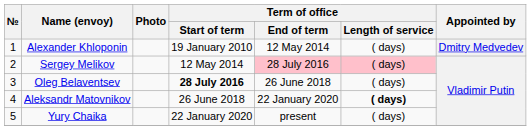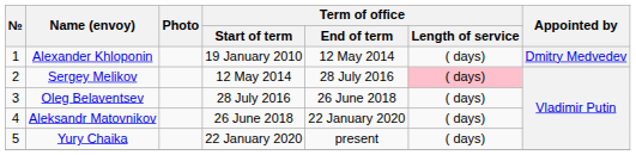Sergey Melikov | Term of office / End of term: pink background -> no background
Oleg Belaventsev | Term of office / Start of term: bold -> normal
Aleksandr Matovnikov | Term of office / Length of service: bold -> normal
